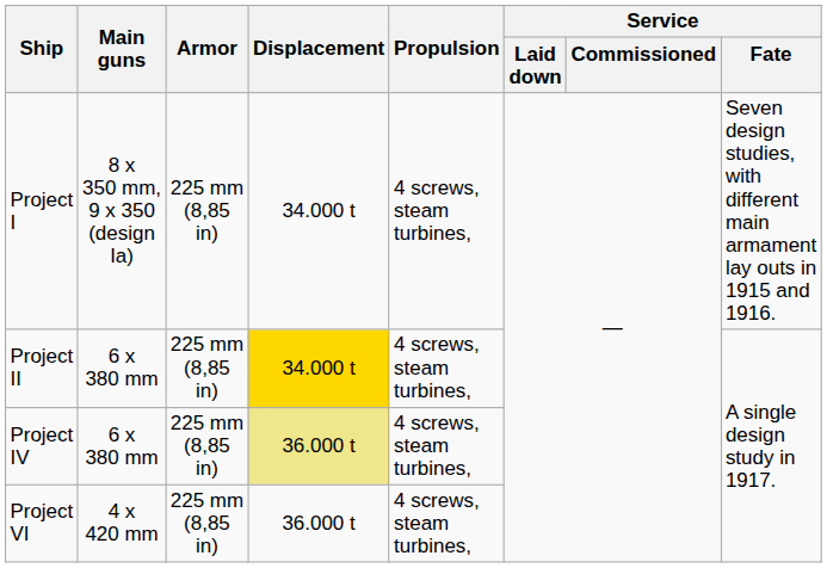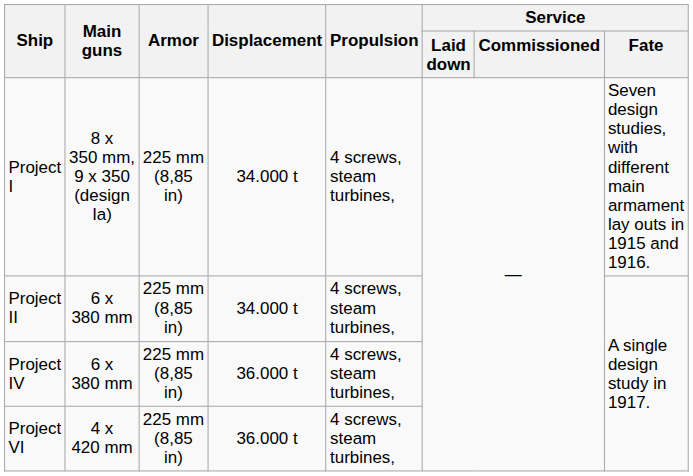Project II | Displacement: gold background -> no background
Project IV | Displacement: khaki background -> no background
